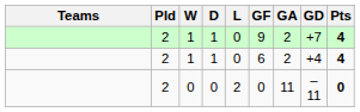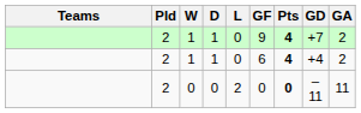columns swapped: GA <-> Pts
